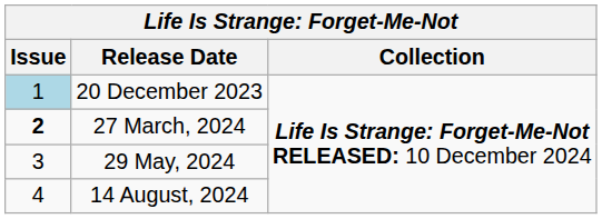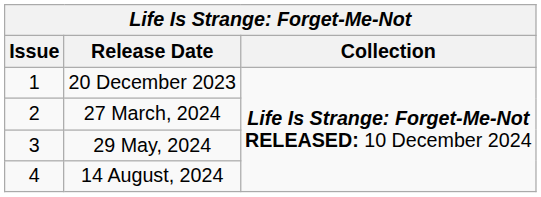20 December 2023 | Issue: lightblue background -> no background
27 March, 2024 | Issue: bold -> normal
